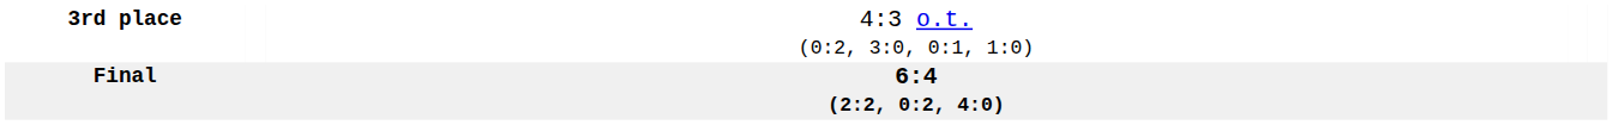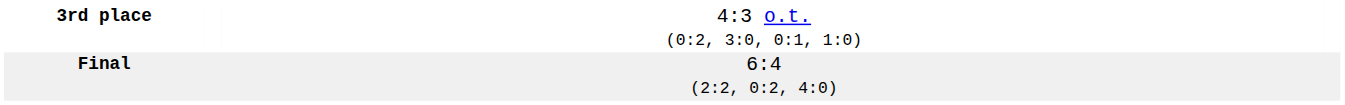Final | column 2: bold -> normal
